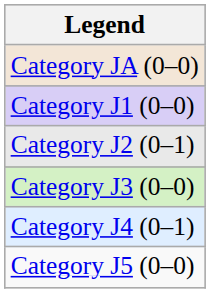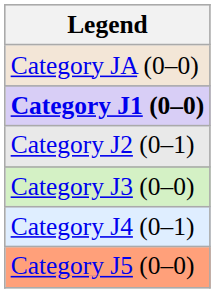row 3 | column 1: normal -> bold
row 7 | column 1: no background -> lightsalmon background
